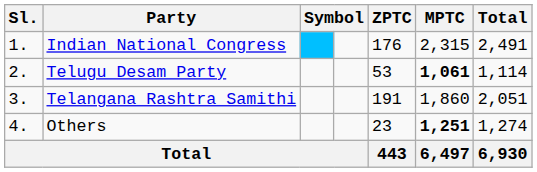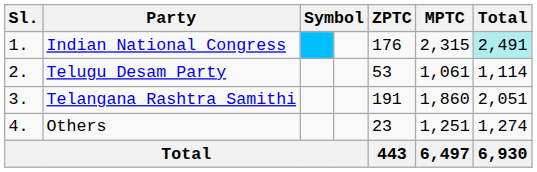Indian National Congress | Total: no background -> paleturquoise background
Telugu Desam Party | MPTC: bold -> normal
Others | MPTC: bold -> normal
